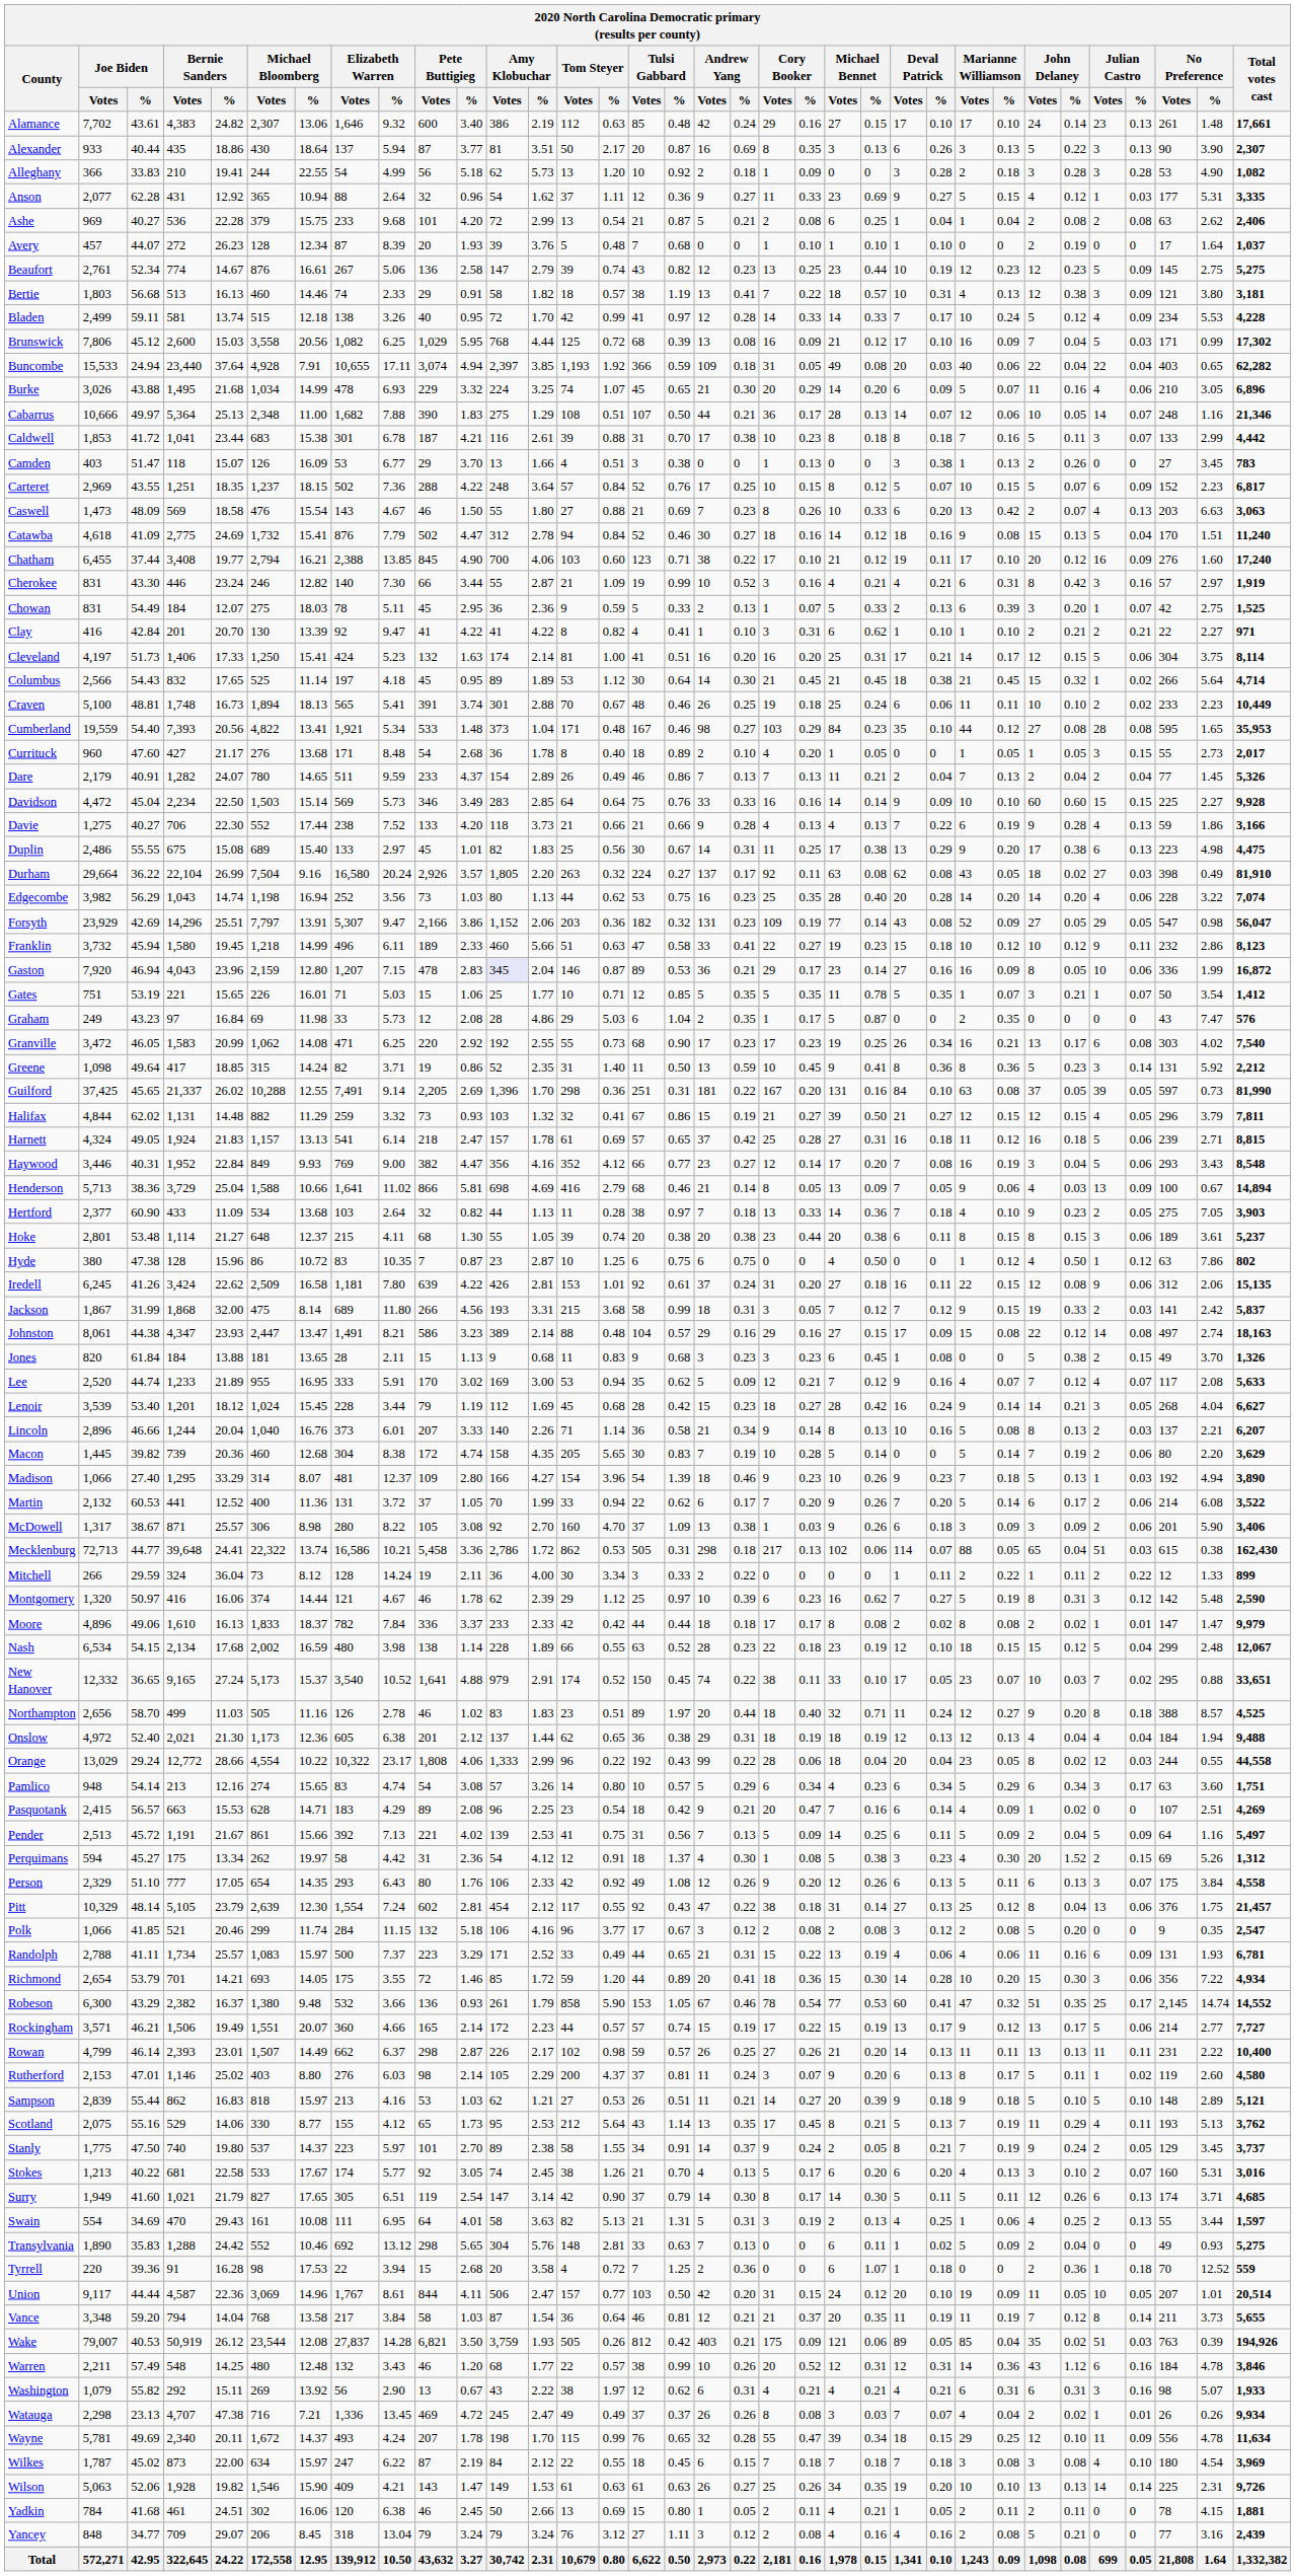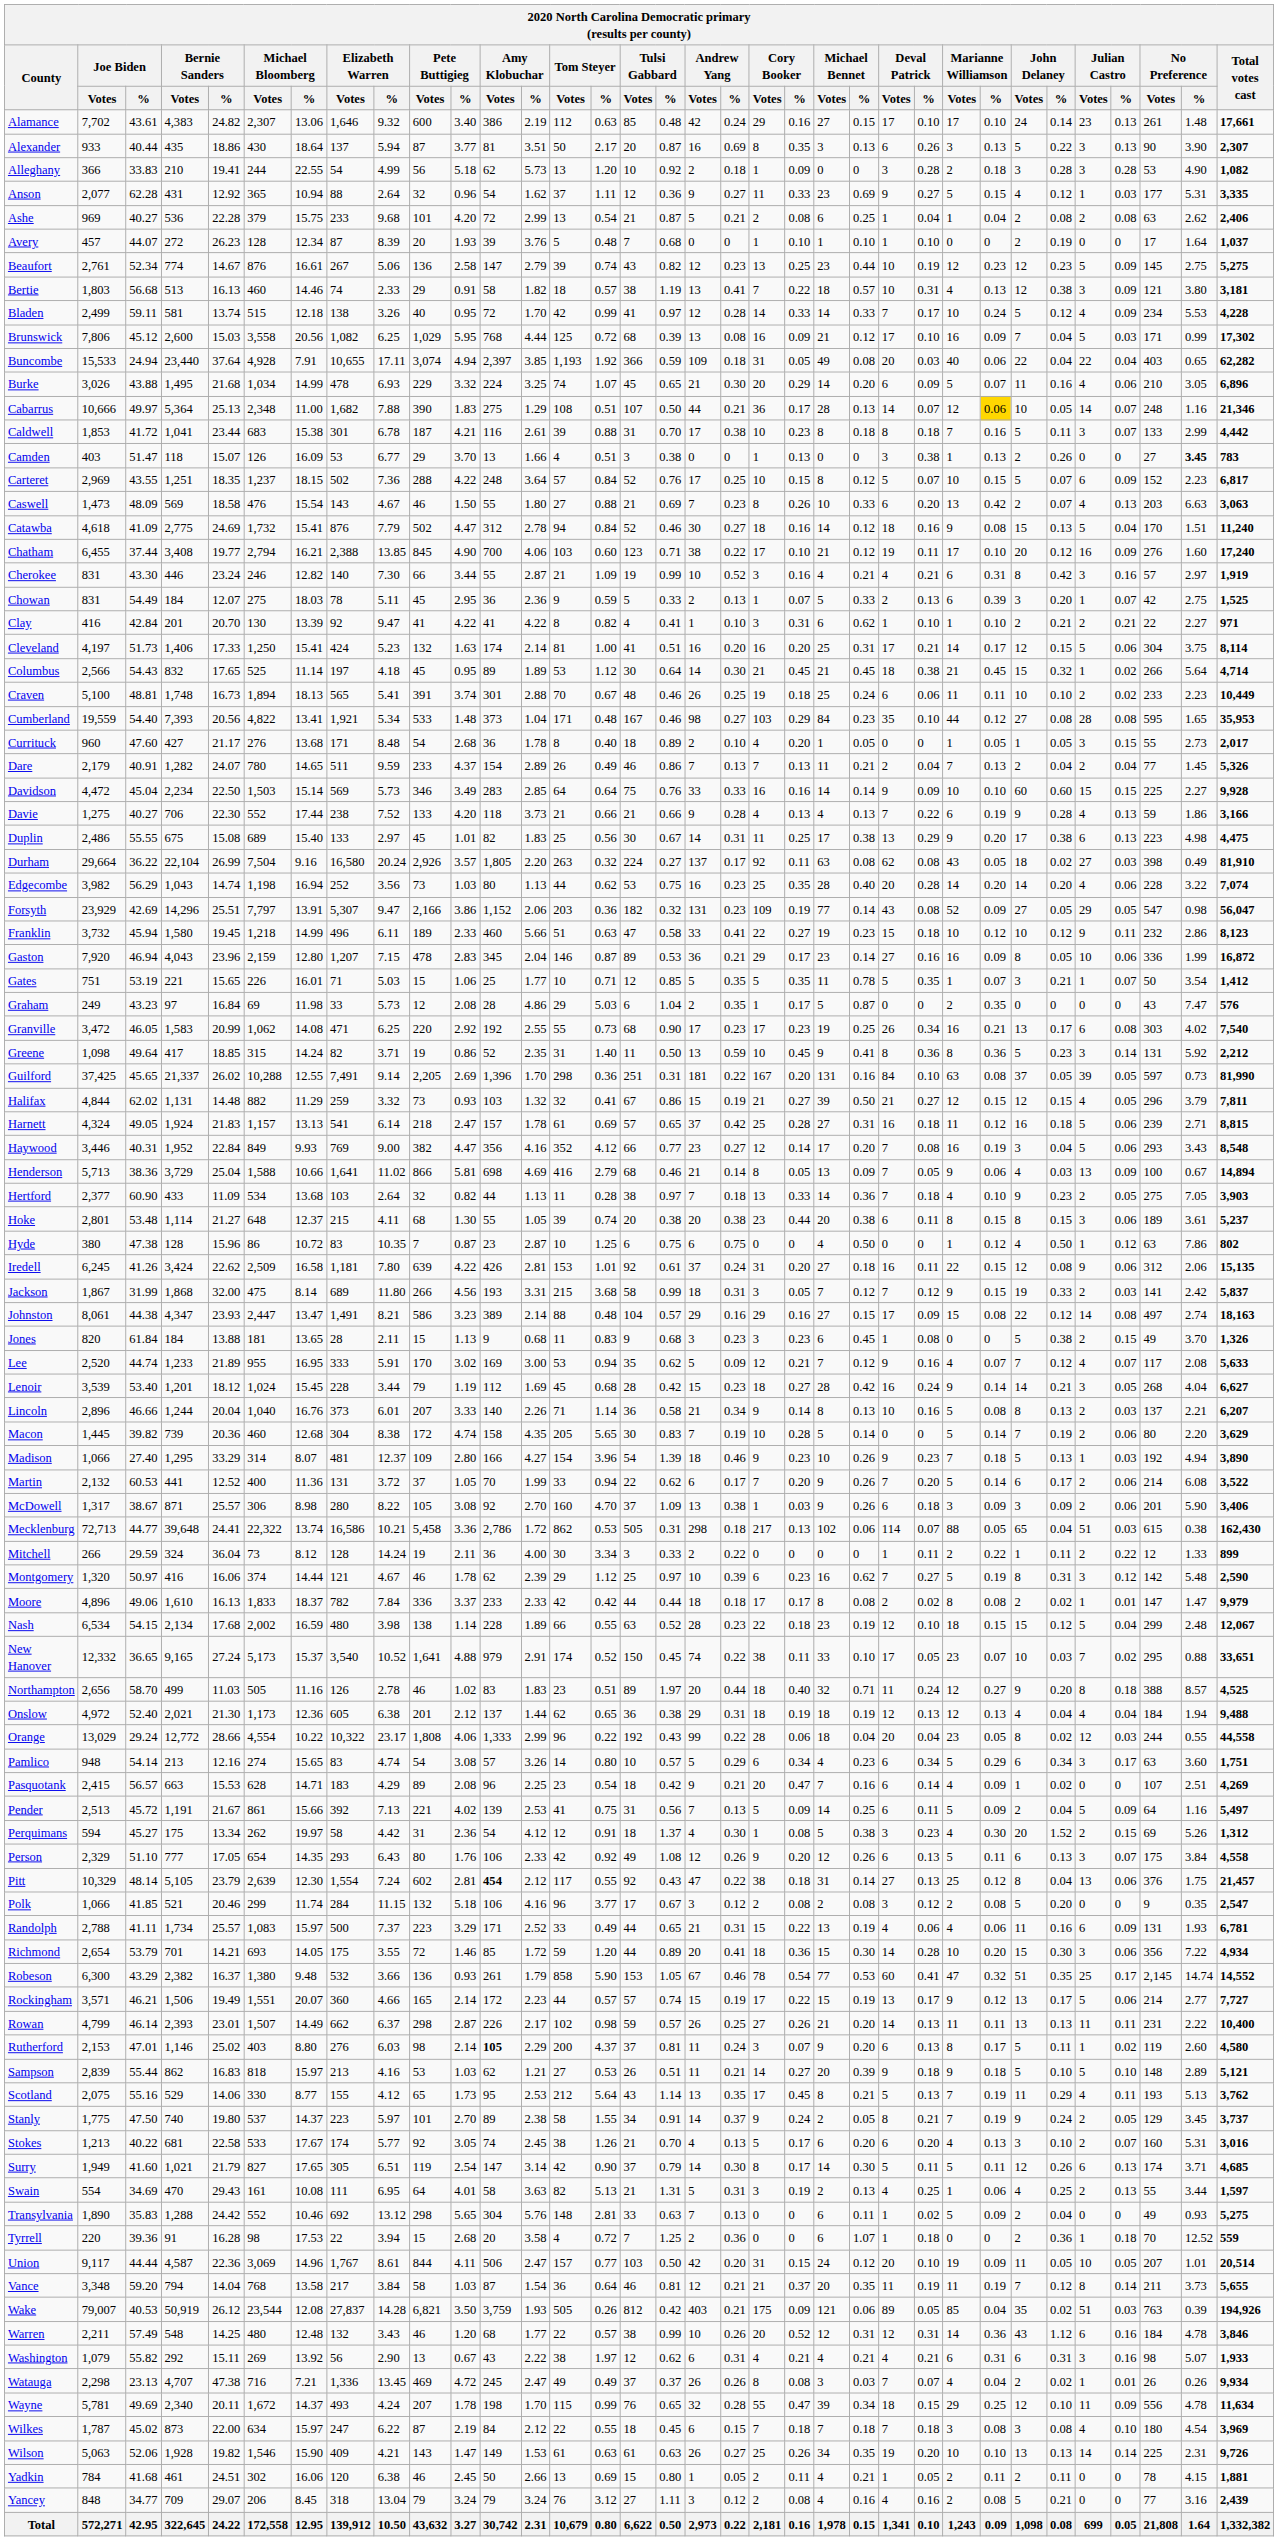Cabarrus | Marianne Williamson / %: no background -> gold background
Camden | No Preference / %: normal -> bold
Gaston | Amy Klobuchar / Votes: lavender background -> no background
Pitt | Amy Klobuchar / Votes: normal -> bold
Rutherford | Amy Klobuchar / Votes: normal -> bold
